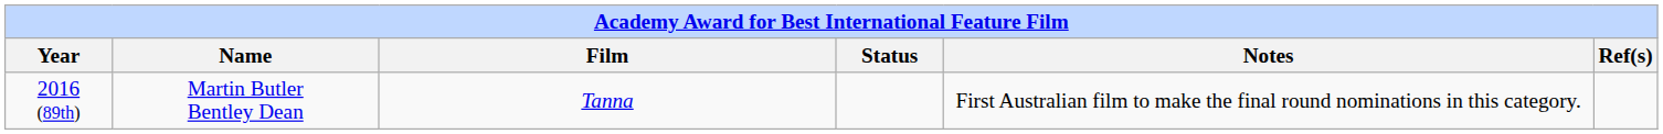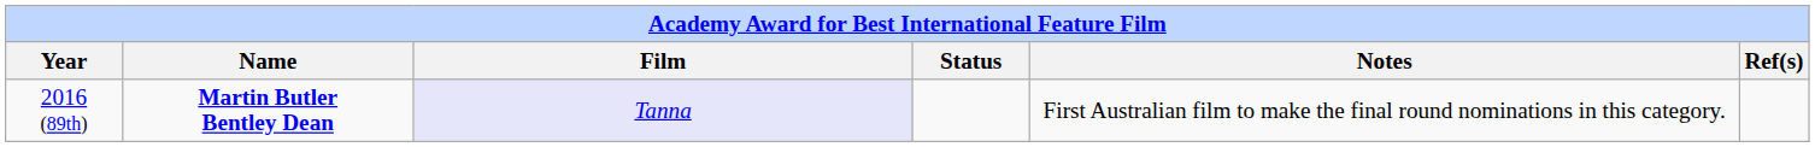2016 (89th) | Name: normal -> bold
2016 (89th) | Film: no background -> lavender background
